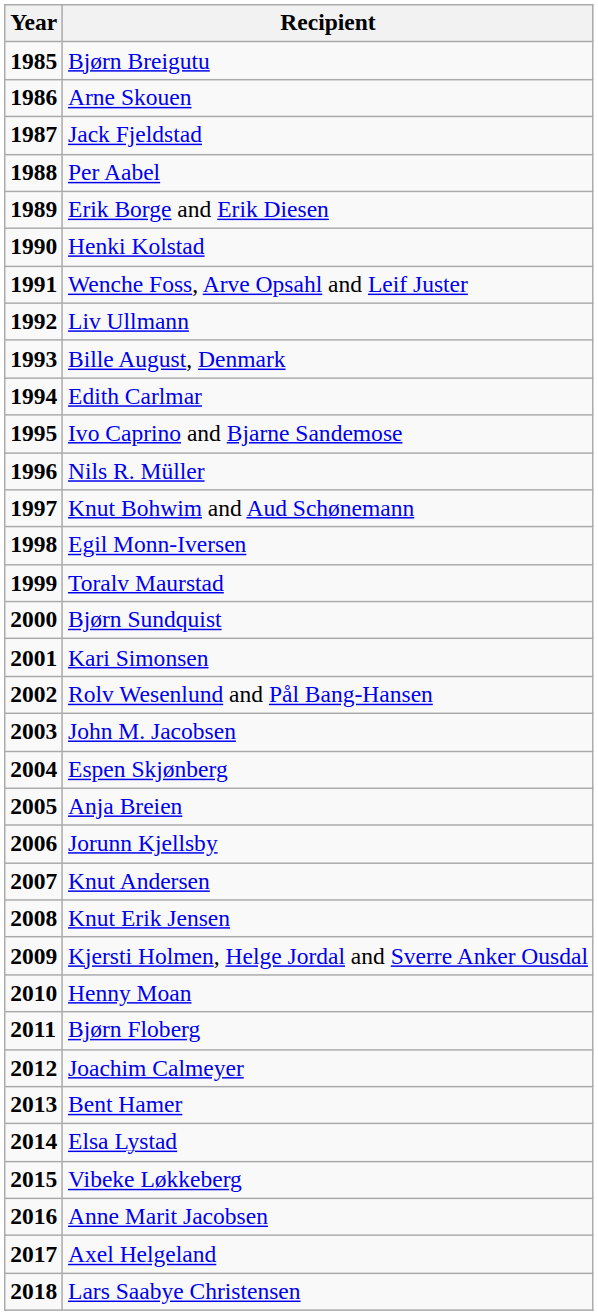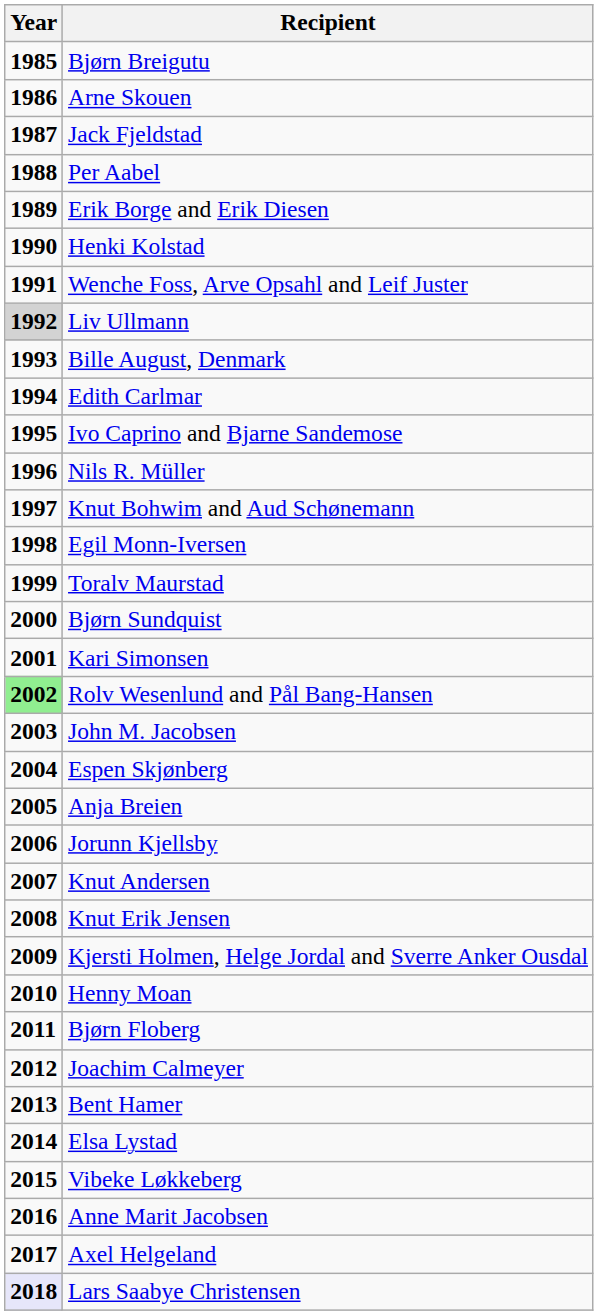Liv Ullmann | Year: no background -> lightgrey background
Rolv Wesenlund and Pål Bang-Hansen | Year: no background -> lightgreen background
Lars Saabye Christensen | Year: no background -> lavender background
